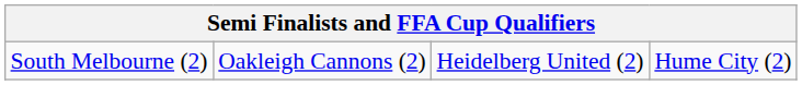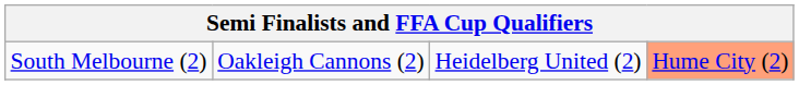South Melbourne (2) | column 4: no background -> lightsalmon background
